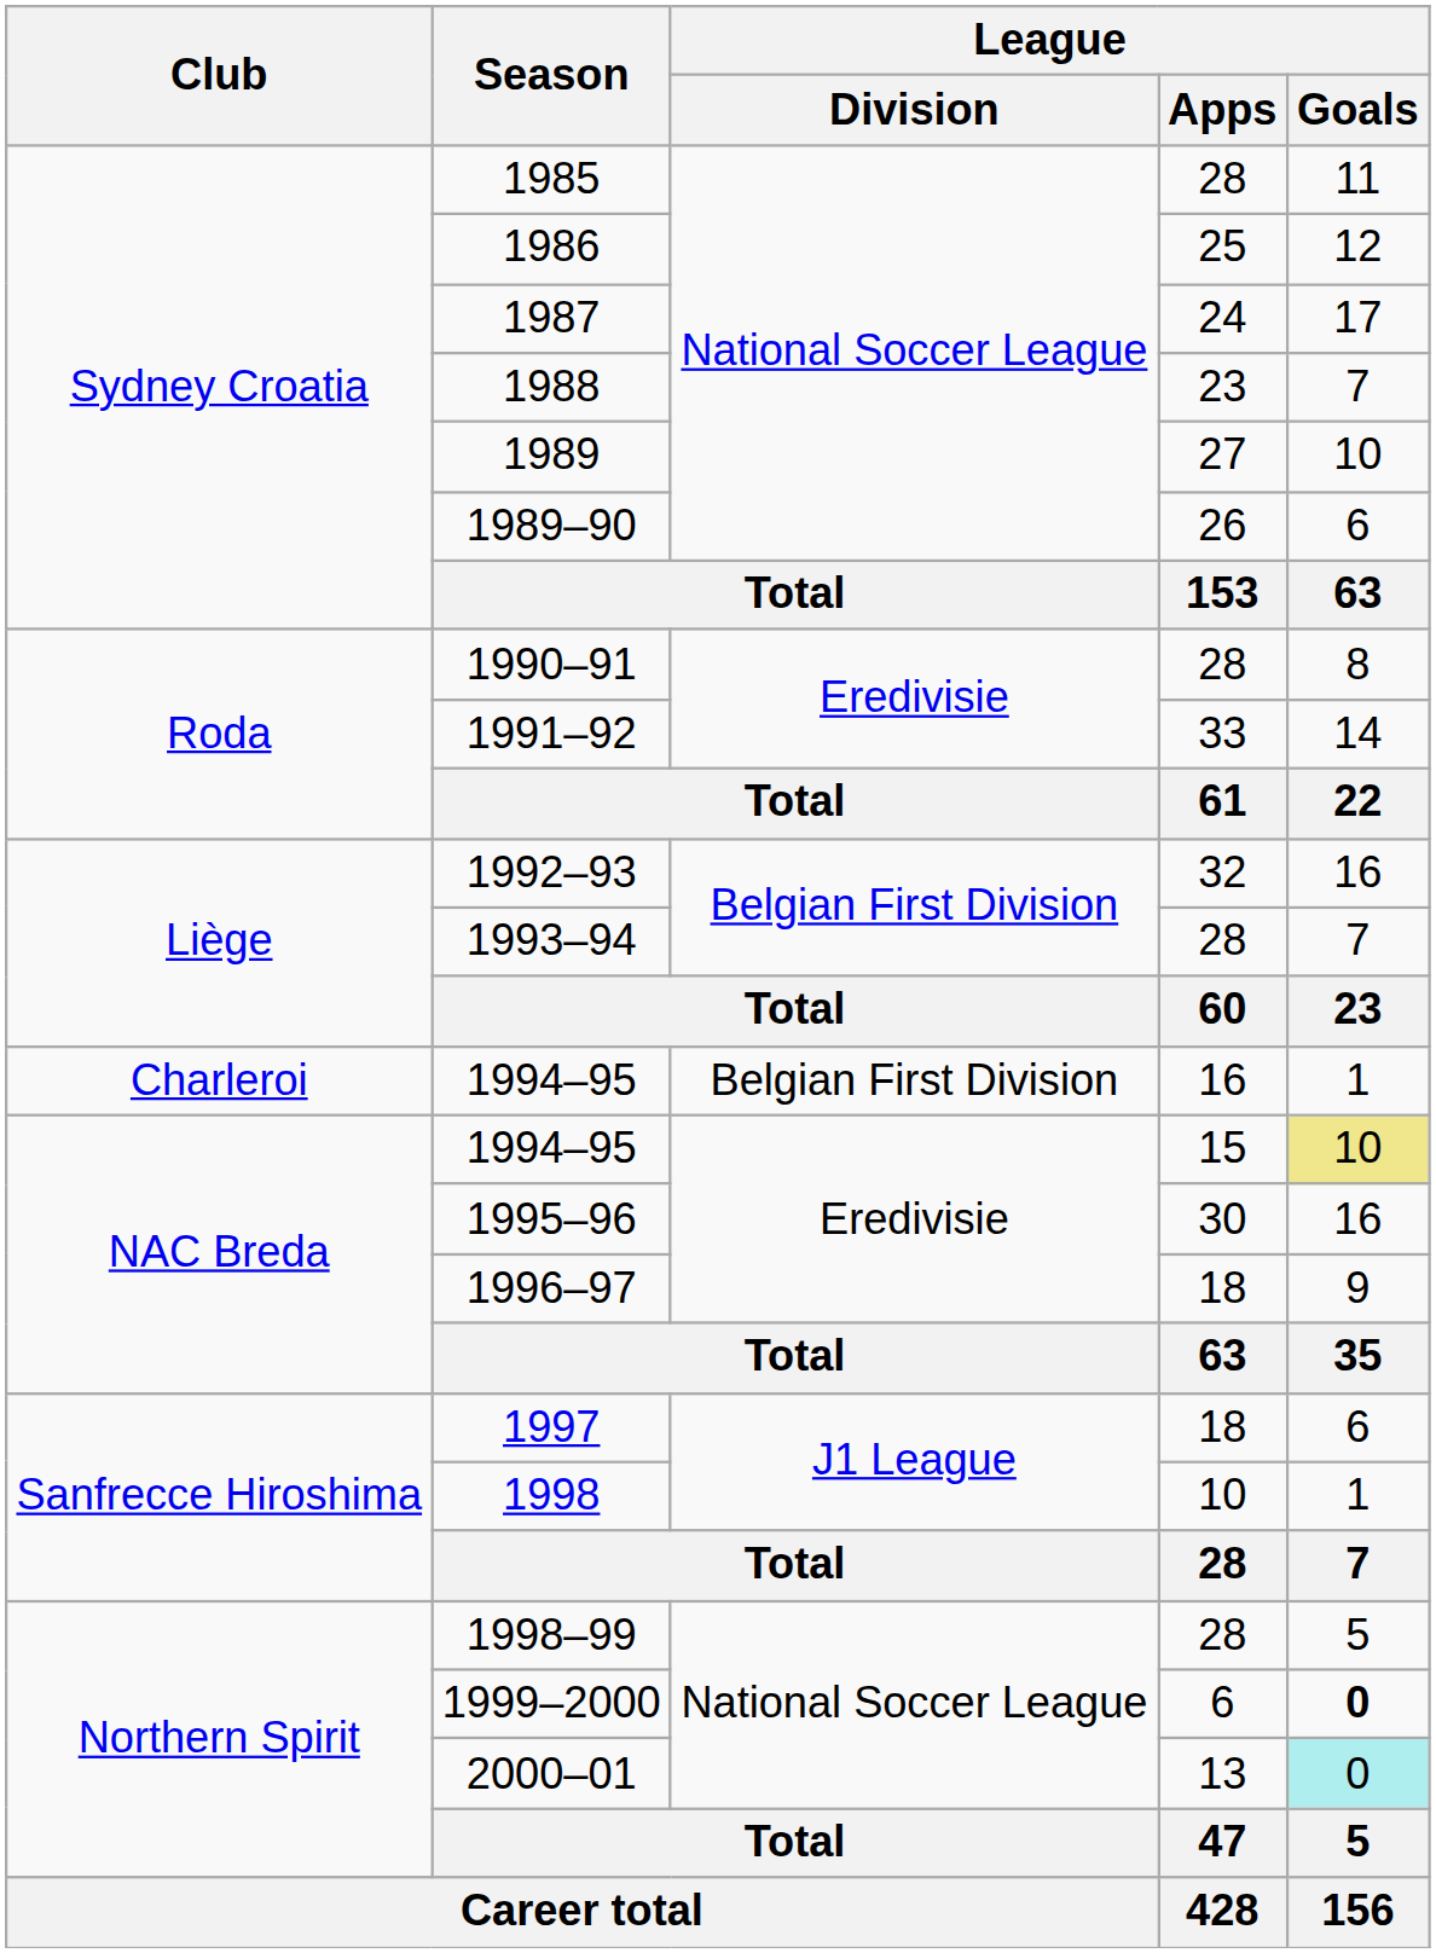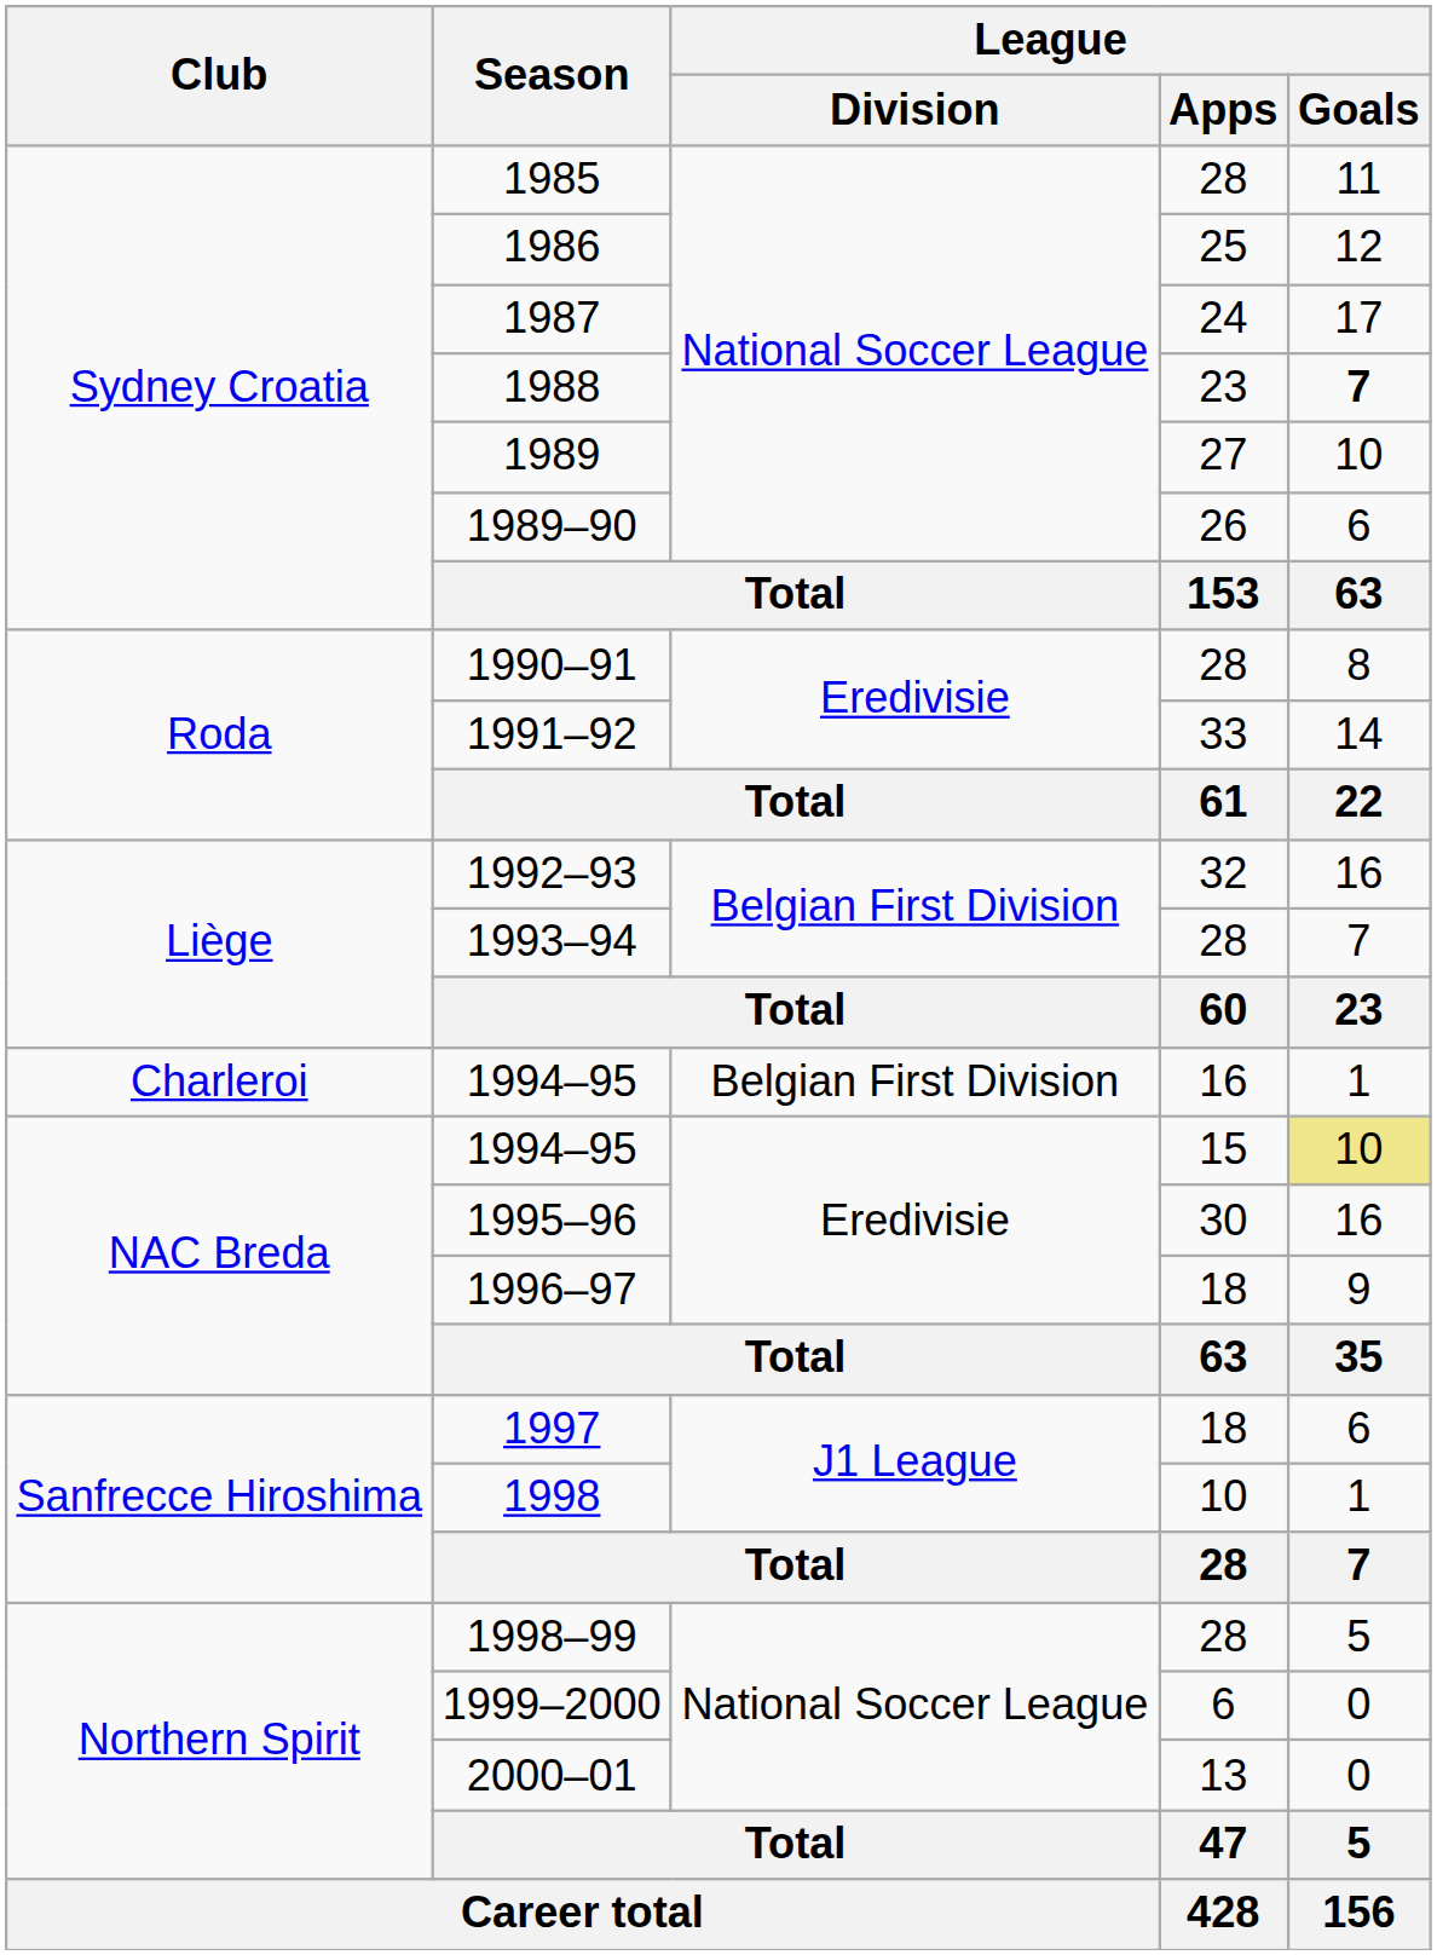1988 | League / Goals: normal -> bold
1999–2000 | League / Goals: bold -> normal
2000–01 | League / Goals: paleturquoise background -> no background
